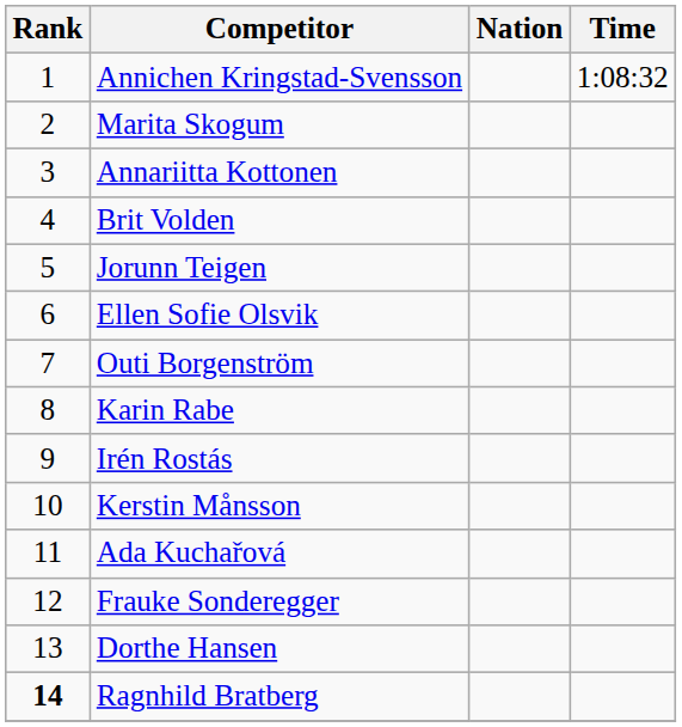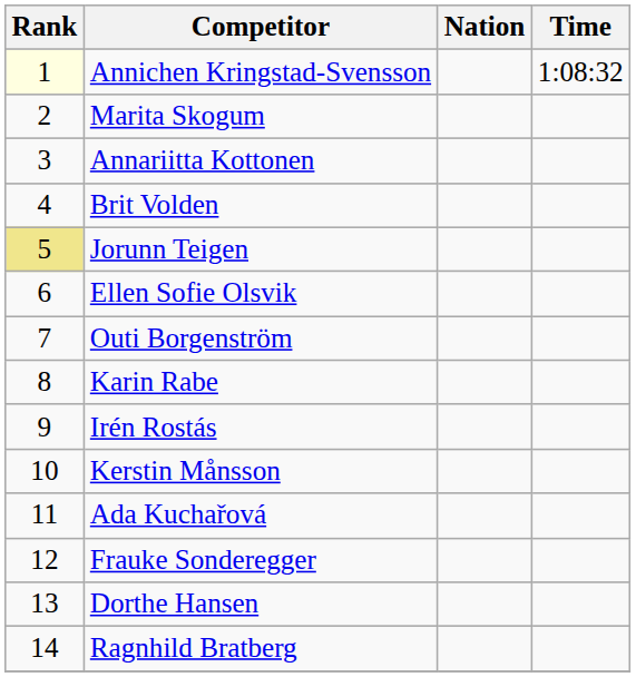Annichen Kringstad-Svensson | Rank: no background -> lightyellow background
Jorunn Teigen | Rank: no background -> khaki background
Ragnhild Bratberg | Rank: bold -> normal
